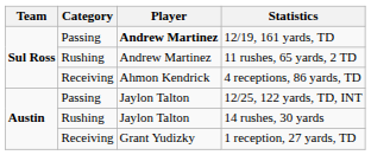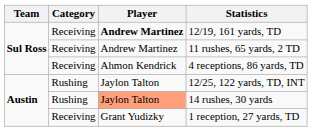12/19, 161 yards, TD | Category: Passing -> Receiving
11 rushes, 65 yards, 2 TD | Category: Rushing -> Receiving
12/25, 122 yards, TD, INT | Category: Passing -> Rushing
14 rushes, 30 yards | Player: no background -> lightsalmon background
